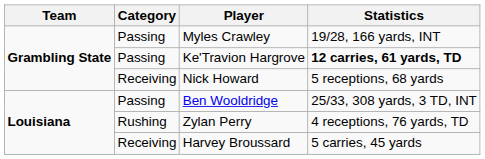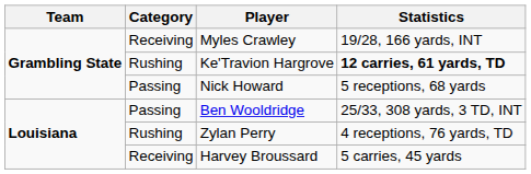Myles Crawley | Category: Passing -> Receiving
Ke'Travion Hargrove | Category: Passing -> Rushing
Nick Howard | Category: Receiving -> Passing
